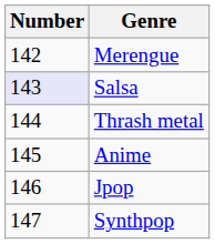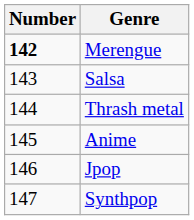Merengue | Number: normal -> bold
Salsa | Number: lavender background -> no background
